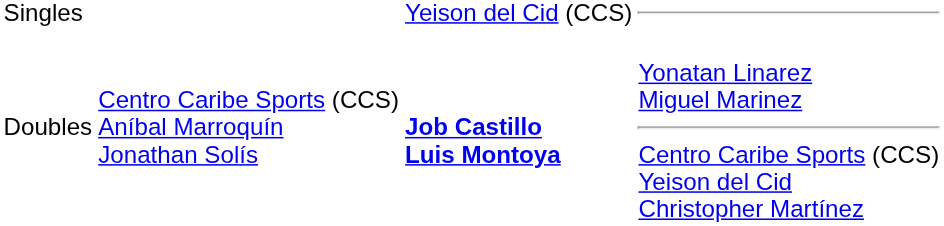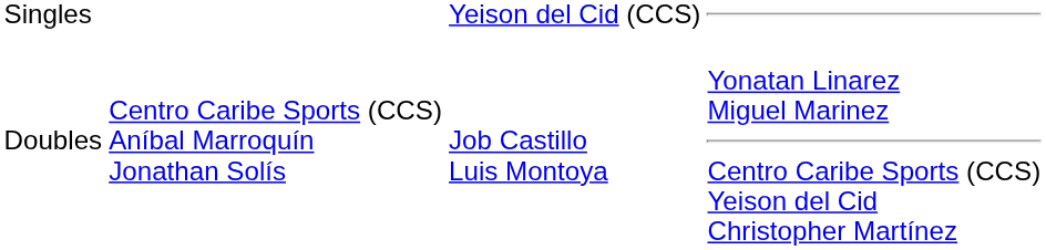Doubles | column 3: bold -> normal
